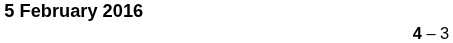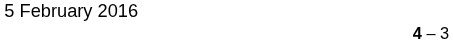5 February 2016 | column 1: bold -> normal
